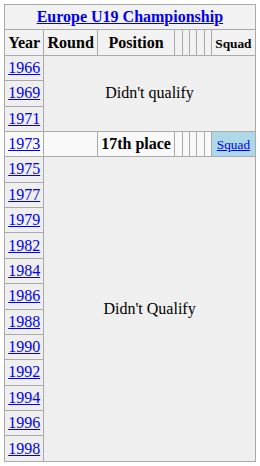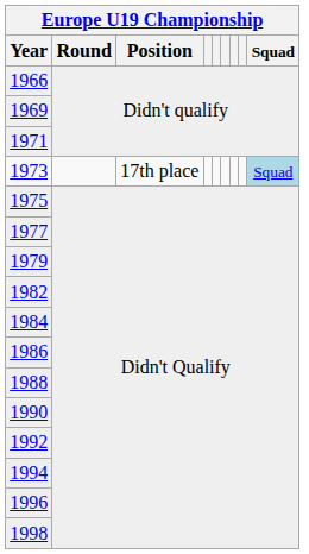1973 | Position: bold -> normal
